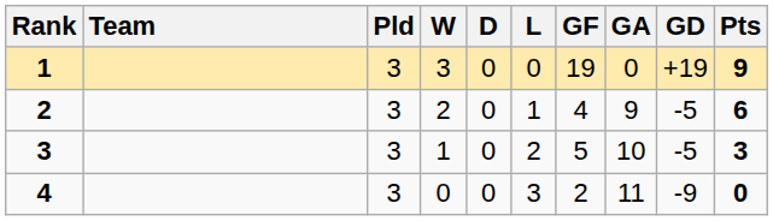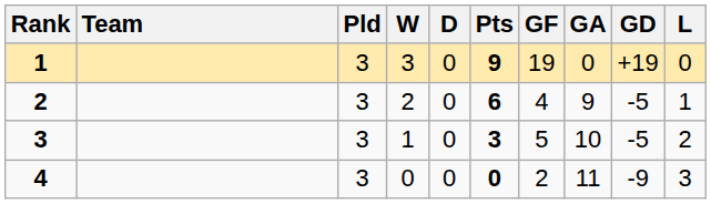columns swapped: L <-> Pts
